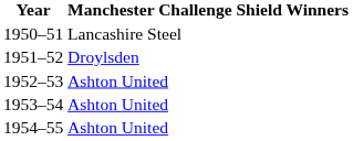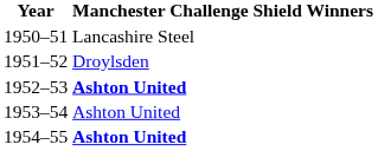1952–53 | Manchester Challenge Shield Winners: normal -> bold
1954–55 | Manchester Challenge Shield Winners: normal -> bold
